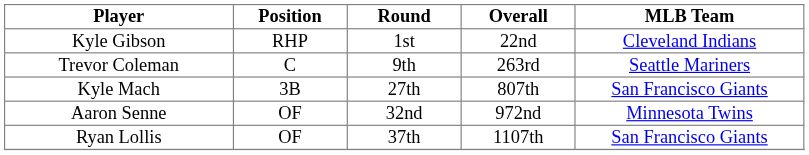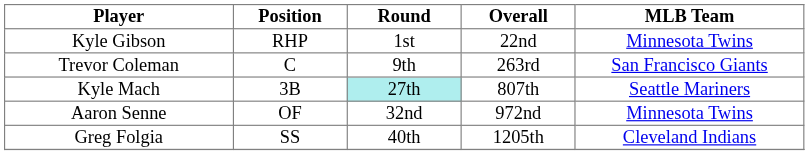Kyle Gibson | MLB Team: Cleveland Indians -> Minnesota Twins
Trevor Coleman | MLB Team: Seattle Mariners -> San Francisco Giants
Kyle Mach | Round: no background -> paleturquoise background
Kyle Mach | MLB Team: San Francisco Giants -> Seattle Mariners
- row: Ryan Lollis | OF | 37th | 1107th | San Francisco Giants
+ row: Greg Folgia | SS | 40th | 1205th | Cleveland Indians
